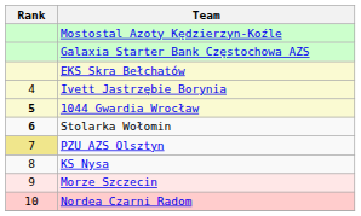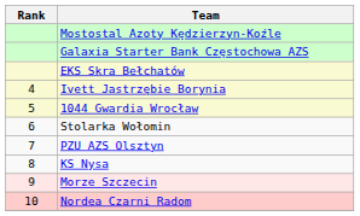1044 Gwardia Wrocław | Rank: bold -> normal
Stolarka Wołomin | Rank: bold -> normal
PZU AZS Olsztyn | Rank: khaki background -> no background
